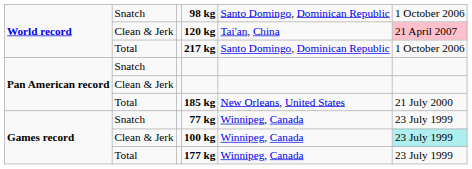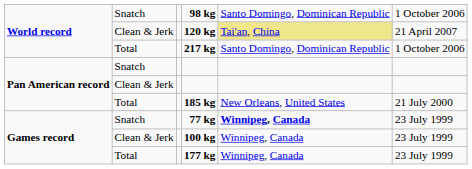120 kg | column 5: no background -> khaki background
120 kg | column 6: pink background -> no background
77 kg | column 5: normal -> bold
100 kg | column 6: paleturquoise background -> no background
